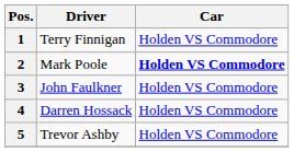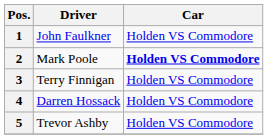1 | Driver: Terry Finnigan -> John Faulkner
3 | Driver: John Faulkner -> Terry Finnigan
